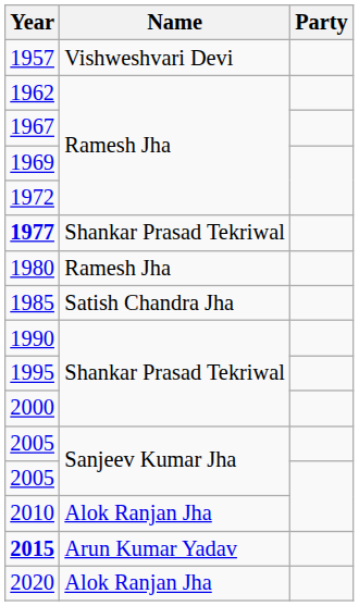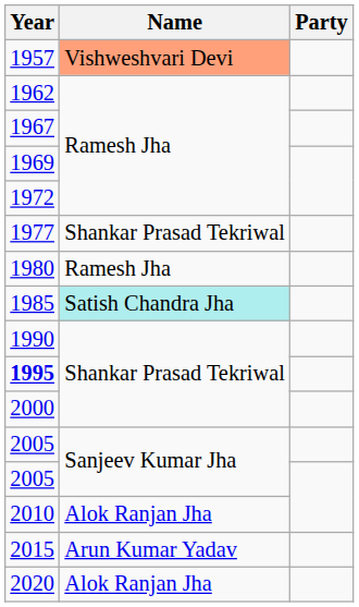1957 | Name: no background -> lightsalmon background
1977 | Year: bold -> normal
1985 | Name: no background -> paleturquoise background
1995 | Year: normal -> bold
2015 | Year: bold -> normal
